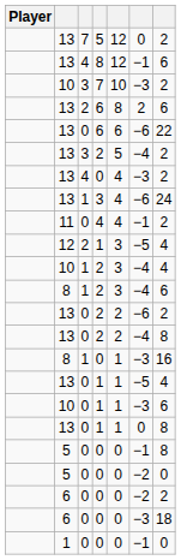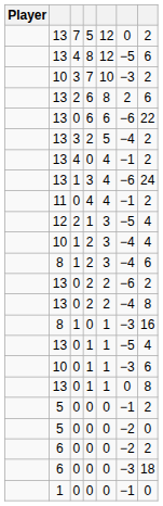row 3 | column 6: −1 -> −5
row 8 | column 6: −3 -> −1
row 20 | column 7: 8 -> 2
